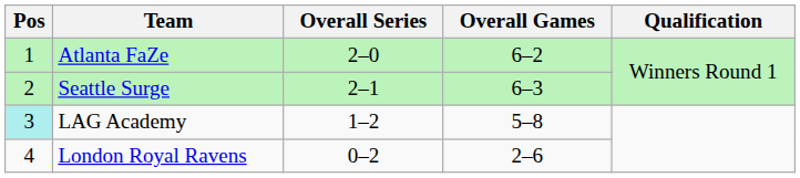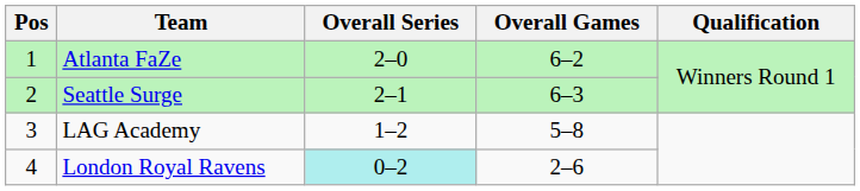LAG Academy | Pos: paleturquoise background -> no background
London Royal Ravens | Overall Series: no background -> paleturquoise background
